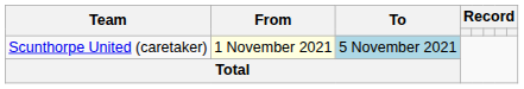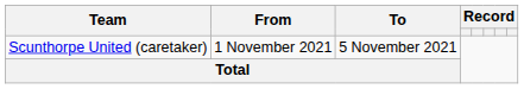Scunthorpe United (caretaker) | From: lightyellow background -> no background
Scunthorpe United (caretaker) | To: lightblue background -> no background
